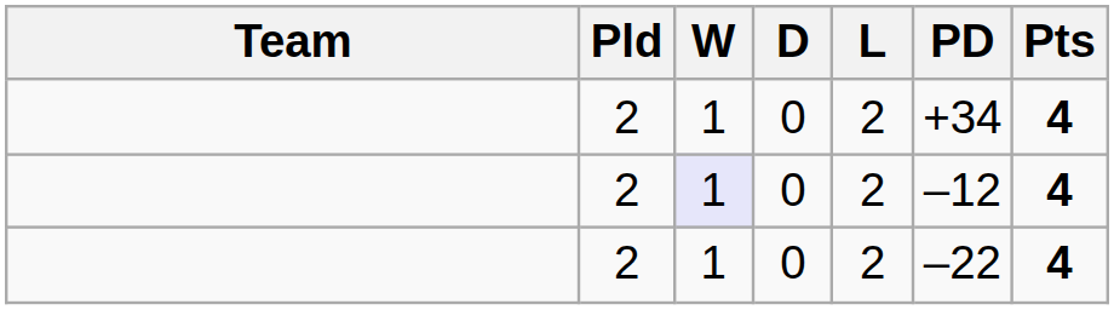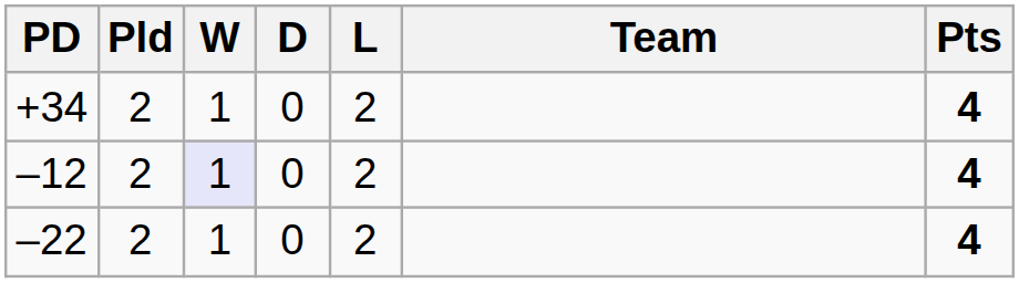columns swapped: Team <-> PD
